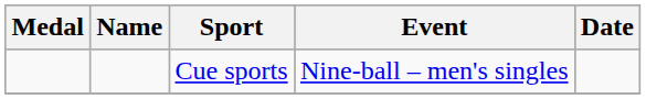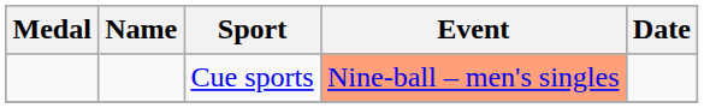Cue sports | Event: no background -> lightsalmon background
